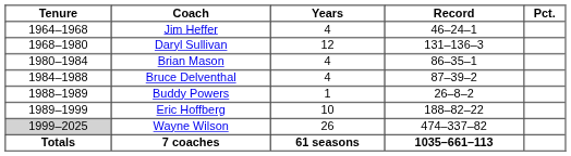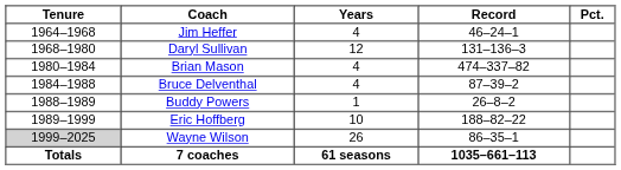Brian Mason | Record: 86–35–1 -> 474–337–82
Wayne Wilson | Record: 474–337–82 -> 86–35–1
